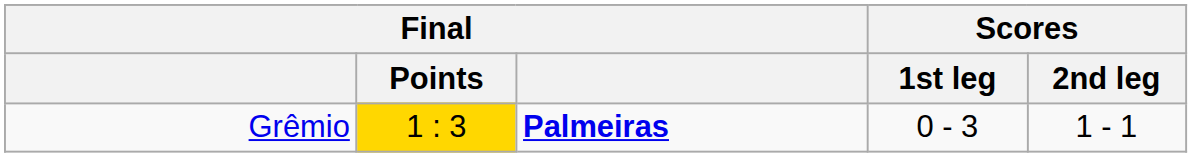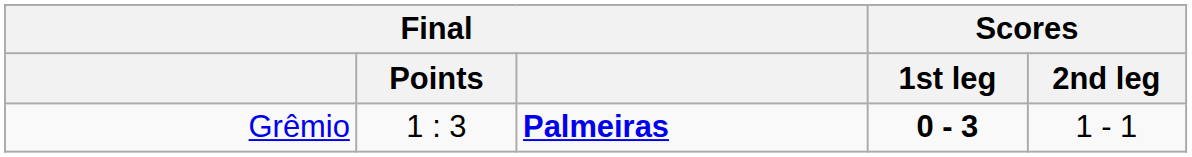Grêmio | Final / Points: gold background -> no background
Grêmio | Scores / 1st leg: normal -> bold
